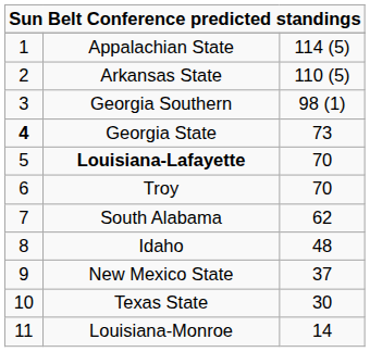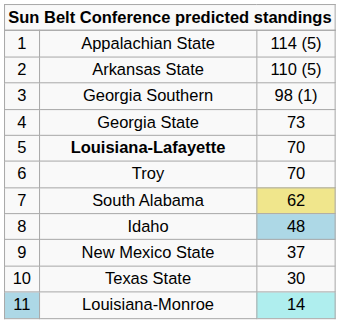Georgia State | column 1: bold -> normal
South Alabama | column 3: no background -> khaki background
Idaho | column 3: no background -> lightblue background
Louisiana-Monroe | column 1: no background -> lightblue background
Louisiana-Monroe | column 3: no background -> paleturquoise background
